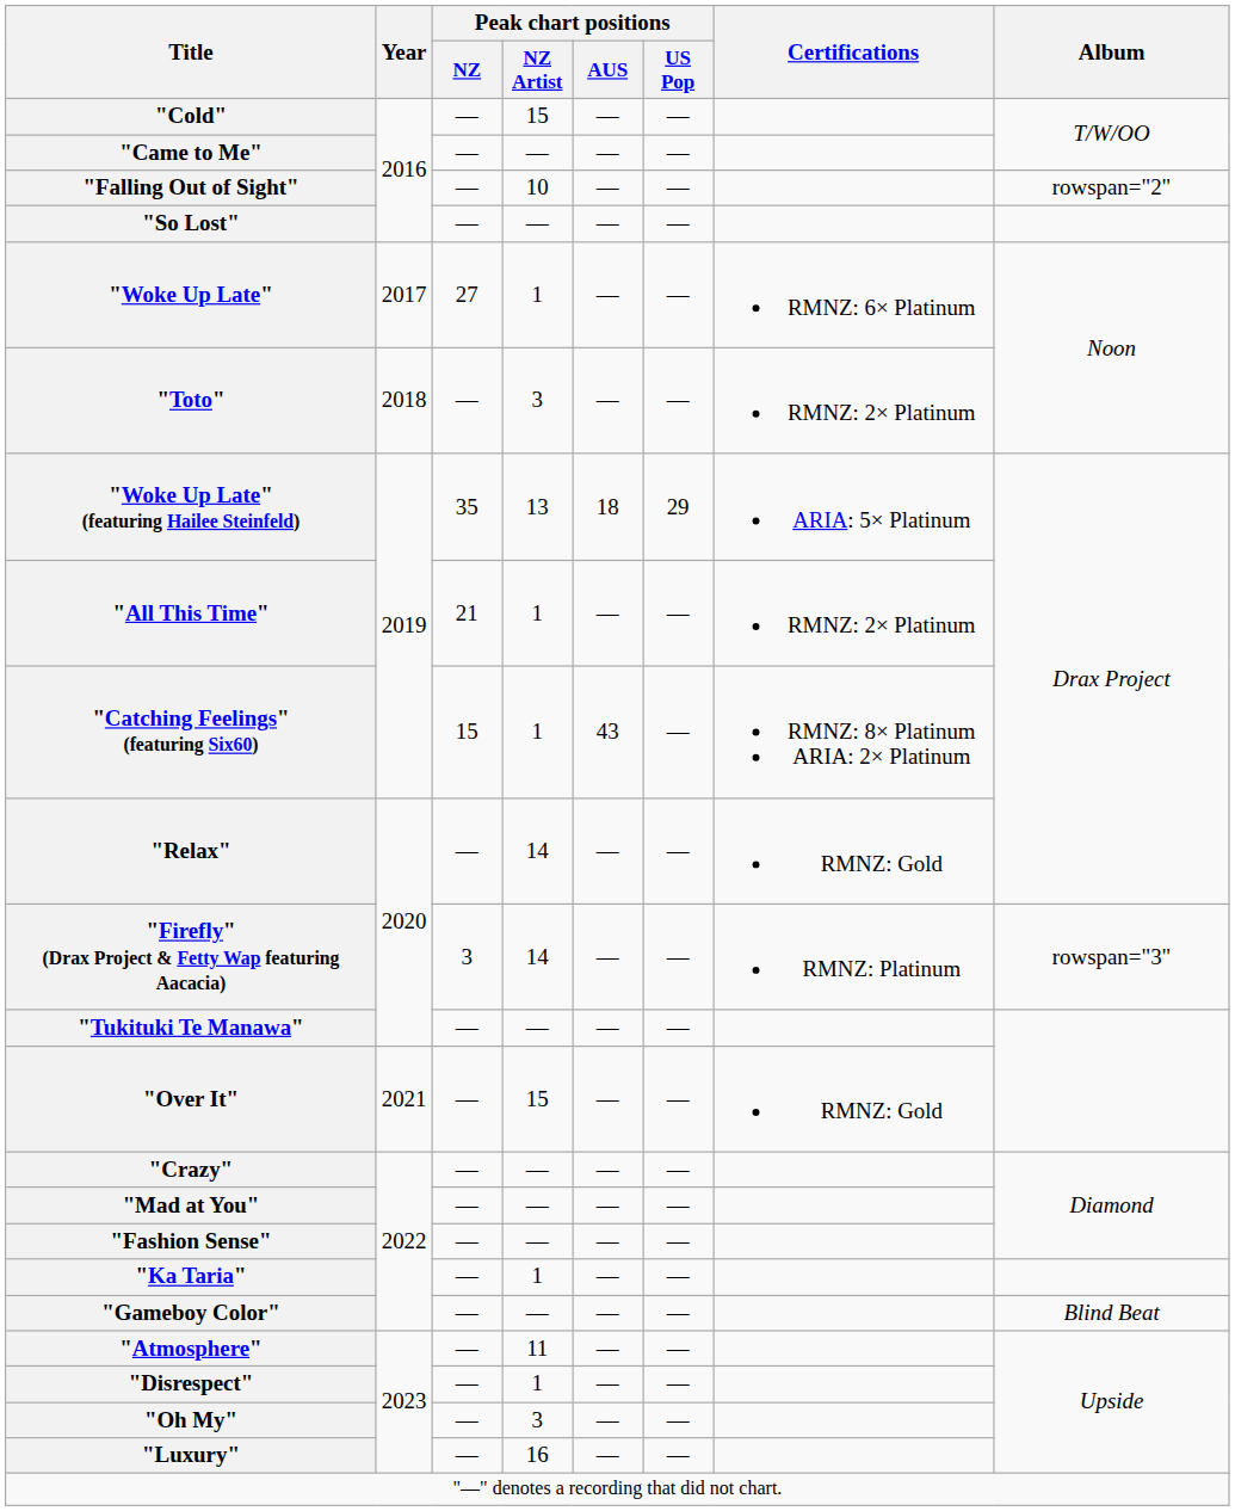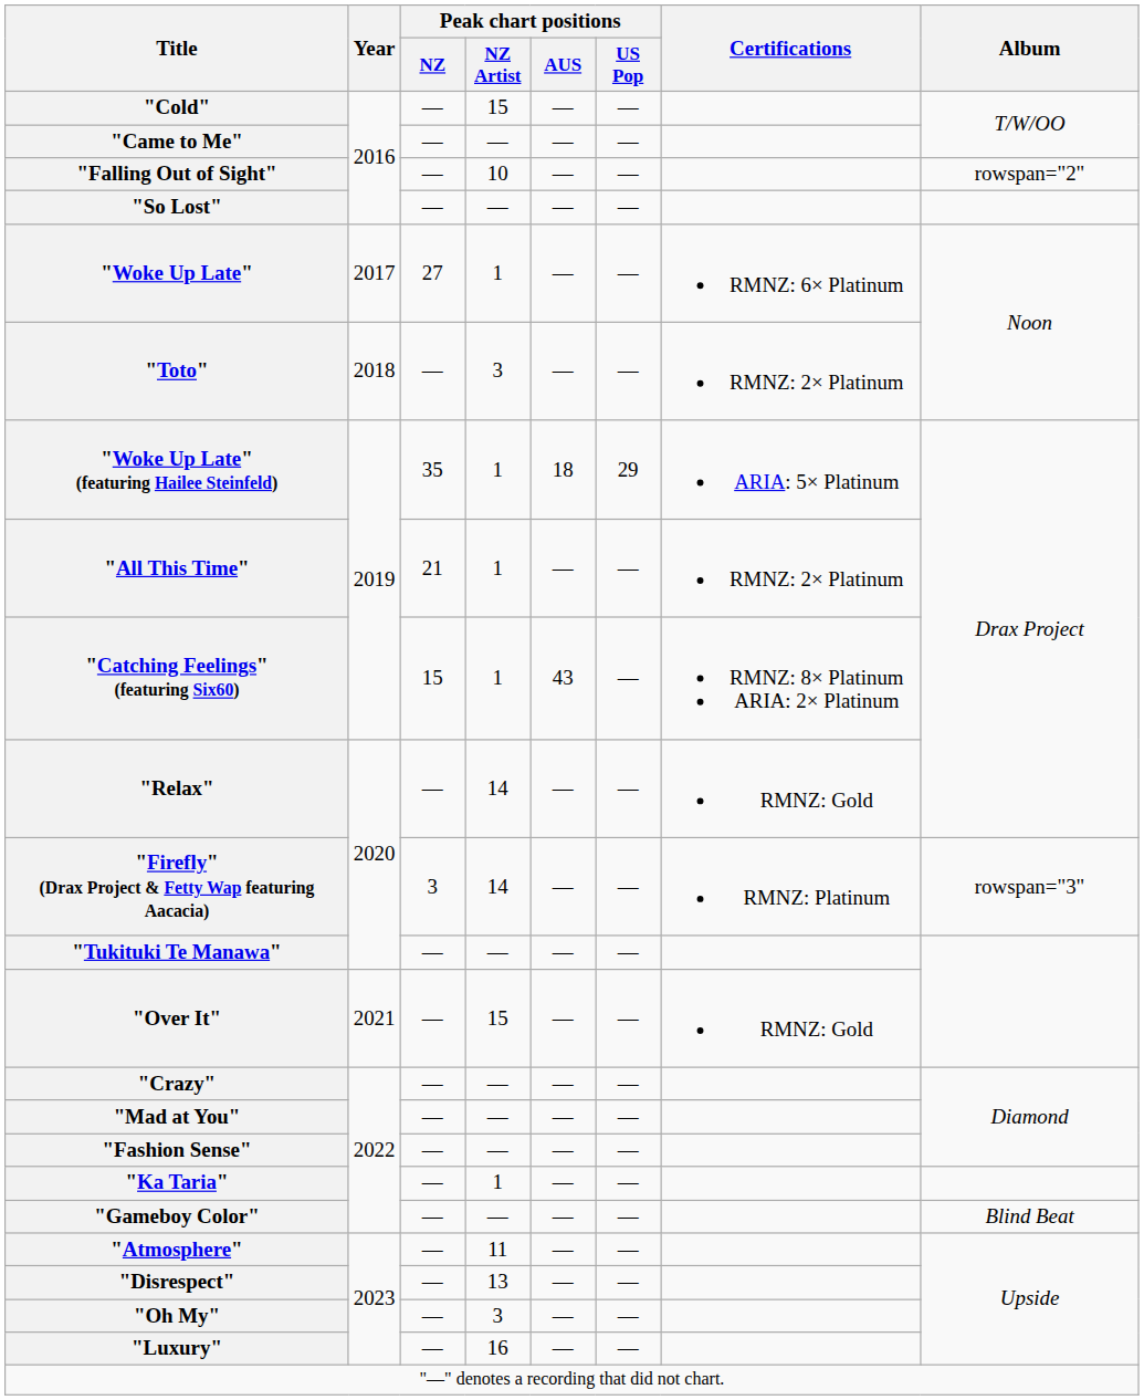"Woke Up Late" (featuring Hailee Steinfeld) | Peak chart positions / NZ Artist: 13 -> 1
"Disrespect" | Peak chart positions / NZ Artist: 1 -> 13
